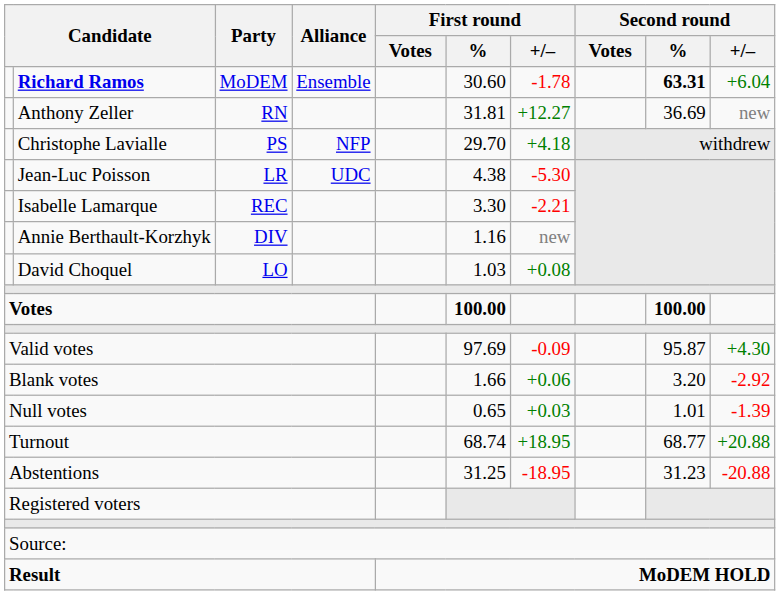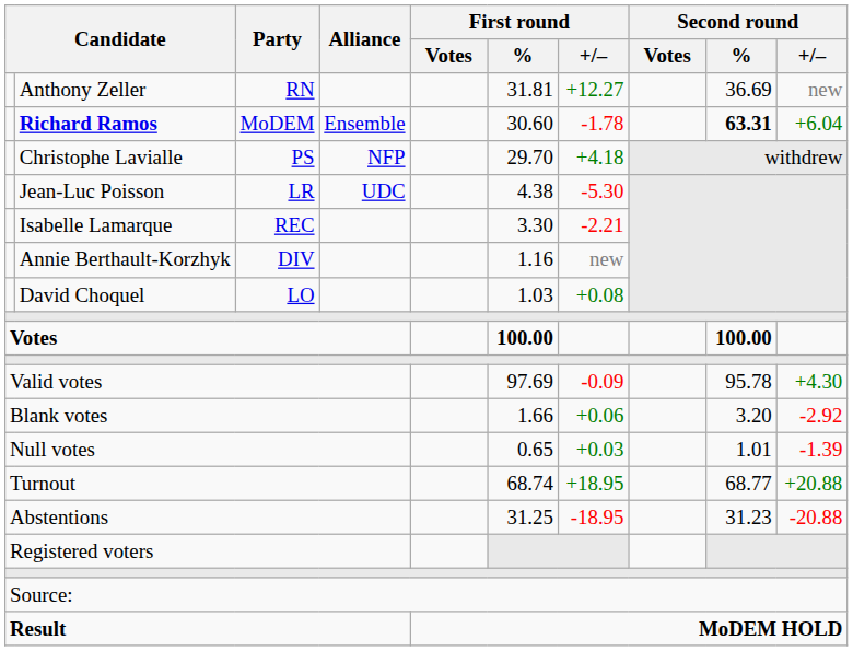rows swapped: Anthony Zeller <-> Richard Ramos
Valid votes | Second round / %: 95.87 -> 95.78
